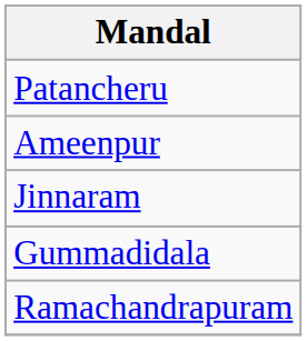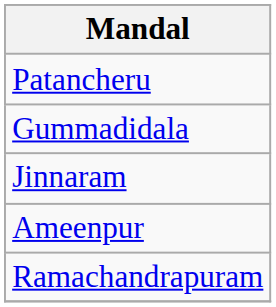row 3 | column 1: Ameenpur -> Gummadidala
row 5 | column 1: Gummadidala -> Ameenpur
